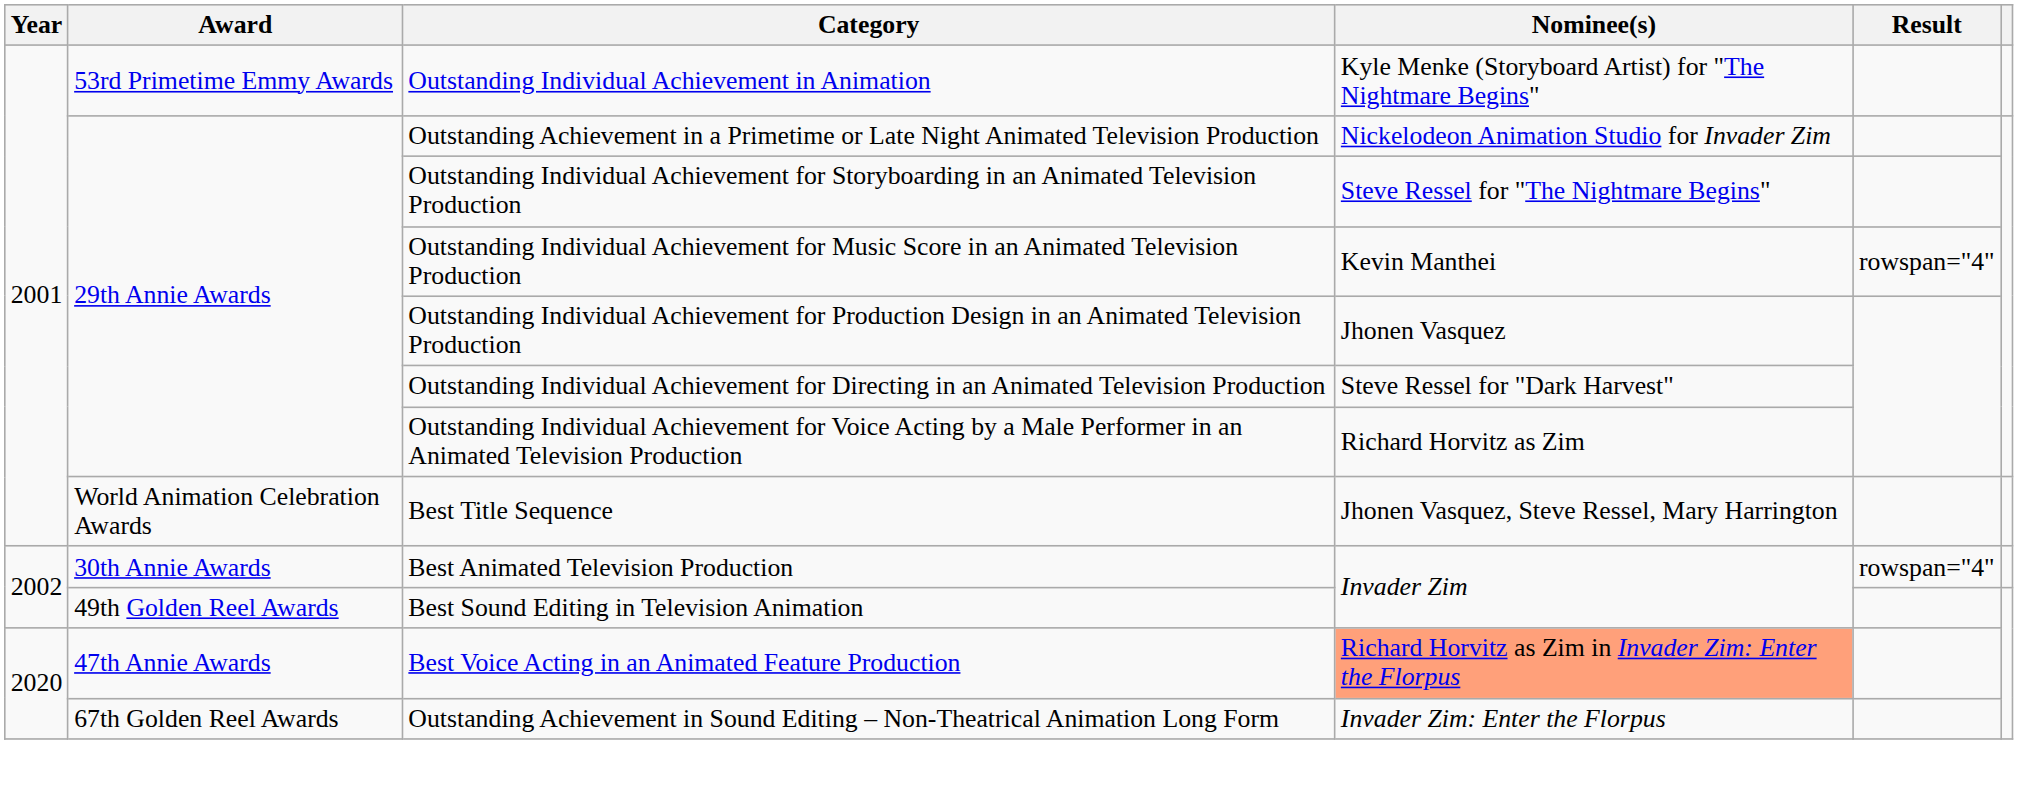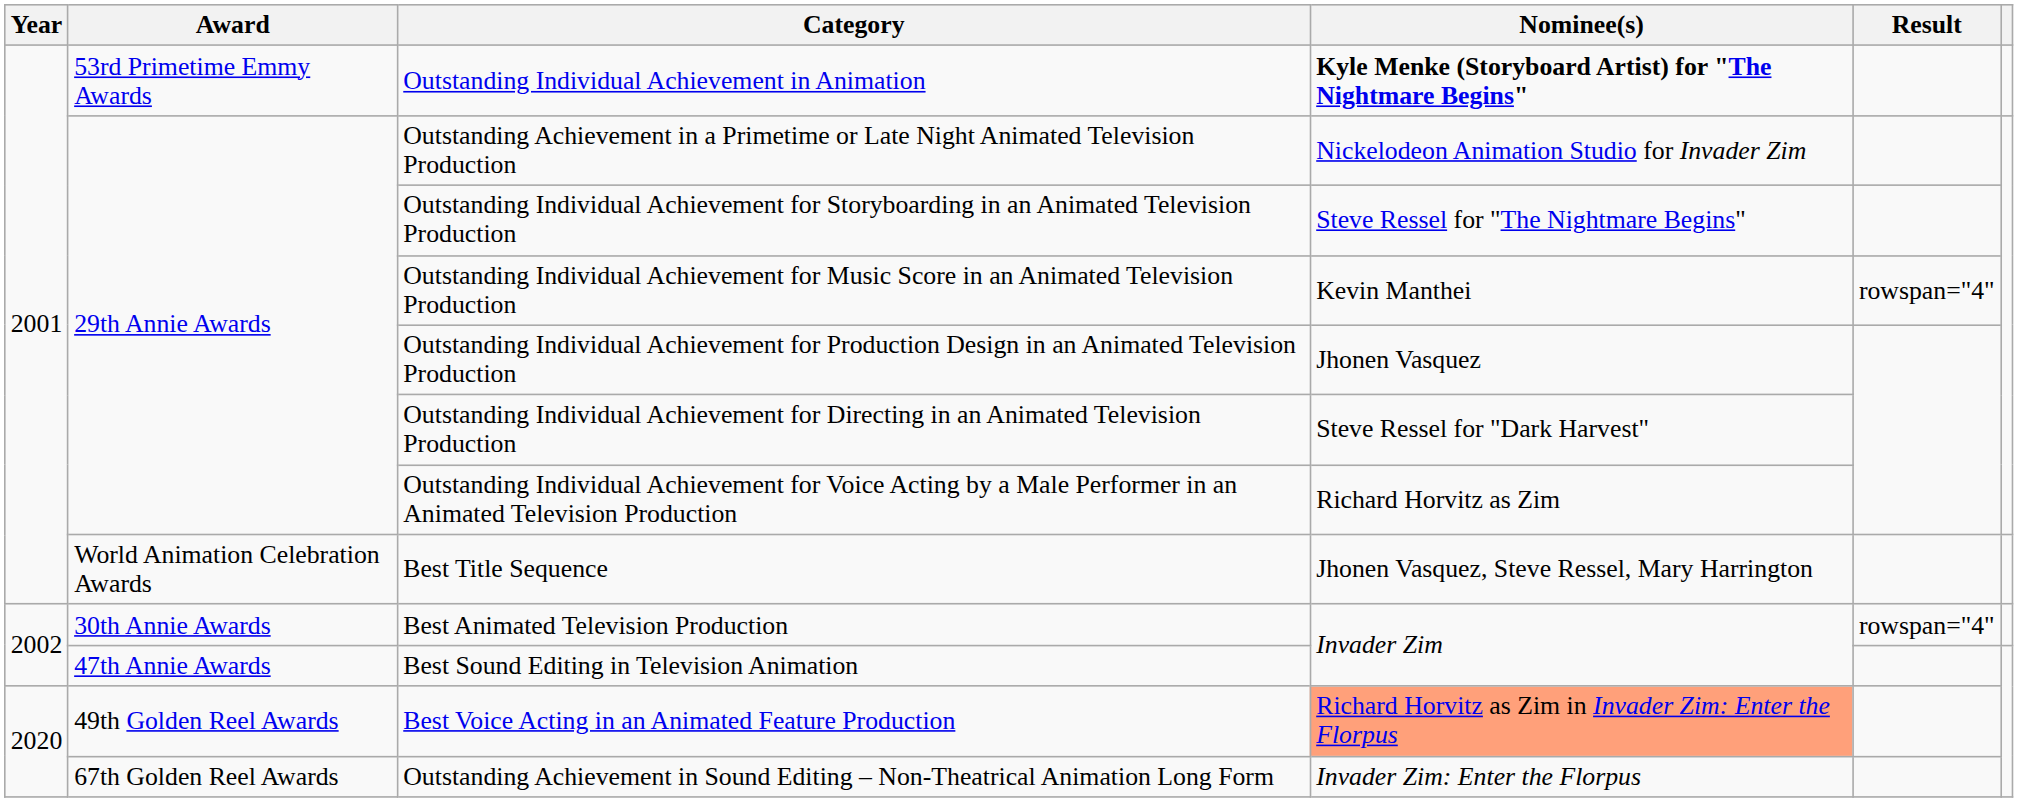Outstanding Individual Achievement in Animation | Nominee(s): normal -> bold
Best Sound Editing in Television Animation | Award: 49th Golden Reel Awards -> 47th Annie Awards
Best Voice Acting in an Animated Feature Production | Award: 47th Annie Awards -> 49th Golden Reel Awards
